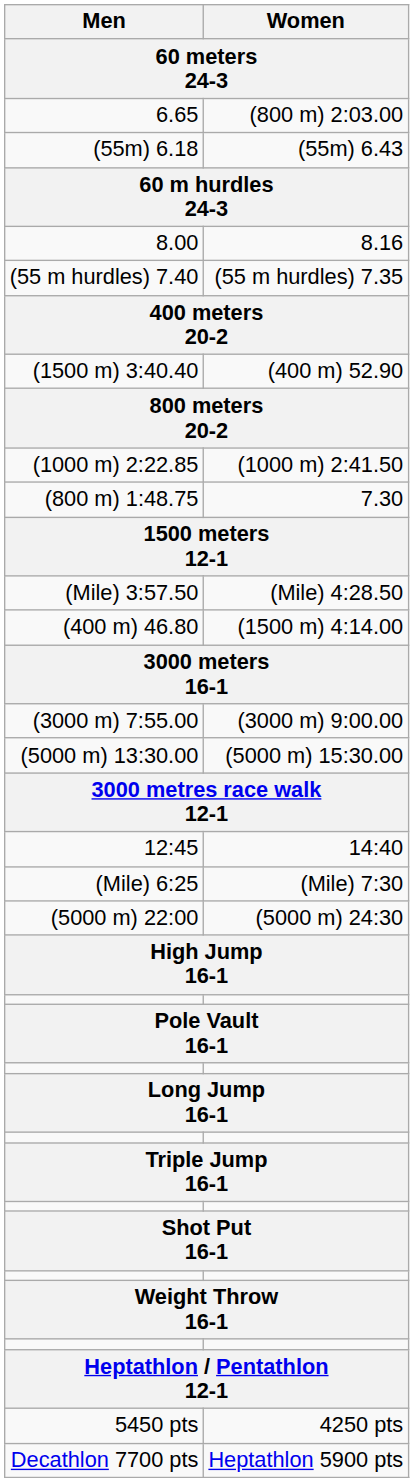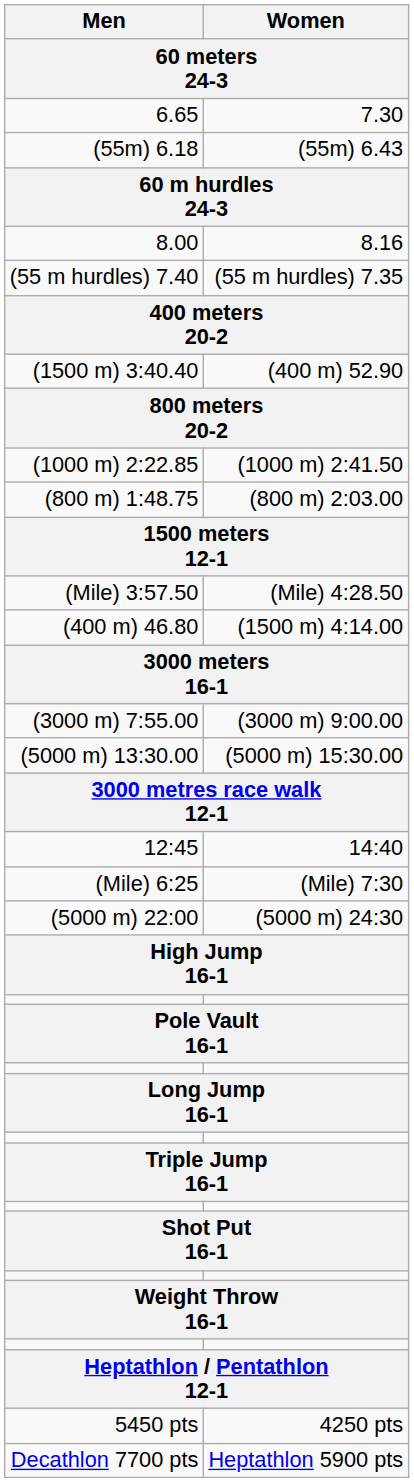row 3 | Women: (800 m) 2:03.00 -> 7.30
row 12 | Women: 7.30 -> (800 m) 2:03.00
